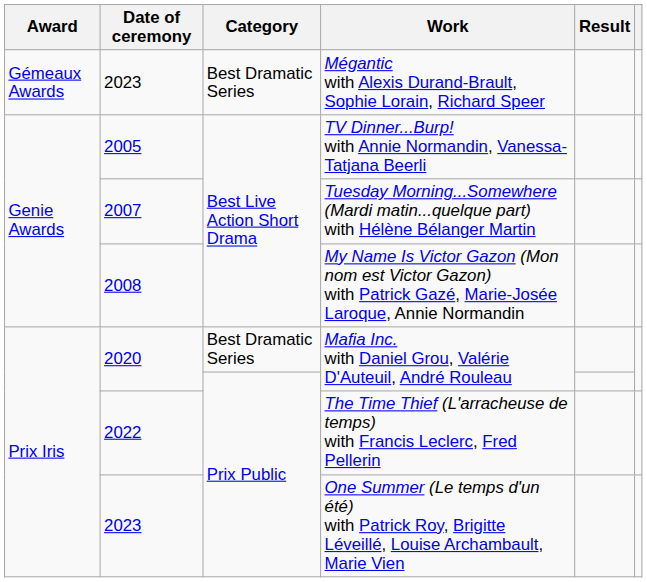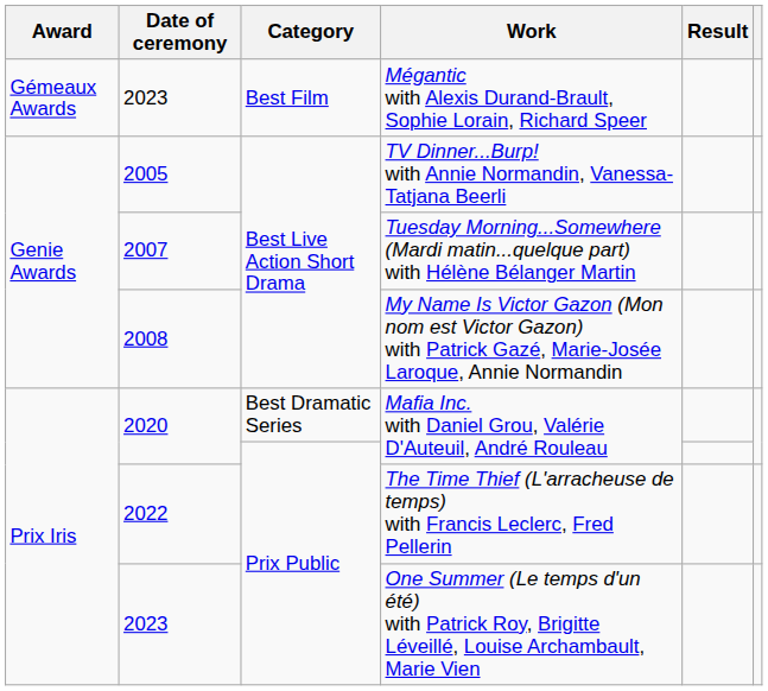row 2 | Category: Best Dramatic Series -> Best Film
